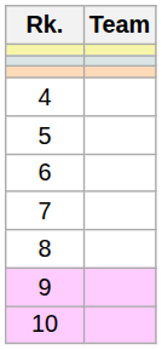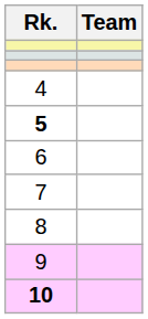row 6 | Rk.: normal -> bold
row 11 | Rk.: normal -> bold
